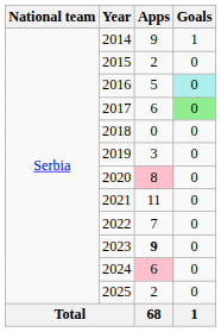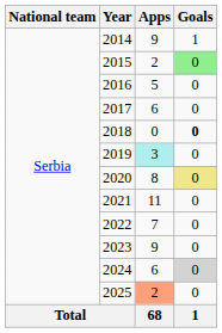2015 | Goals: no background -> lightgreen background
2016 | Goals: paleturquoise background -> no background
2017 | Goals: lightgreen background -> no background
2018 | Goals: normal -> bold
2019 | Apps: no background -> paleturquoise background
2020 | Apps: pink background -> no background
2020 | Goals: no background -> khaki background
2023 | Apps: bold -> normal
2024 | Apps: pink background -> no background
2024 | Goals: no background -> lightgrey background
2025 | Apps: no background -> lightsalmon background
